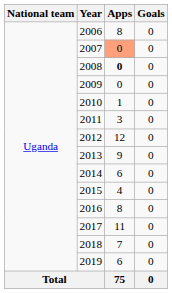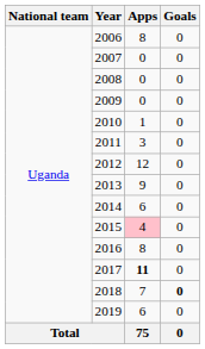2007 | Apps: lightsalmon background -> no background
2008 | Apps: bold -> normal
2015 | Apps: no background -> pink background
2017 | Apps: normal -> bold
2018 | Goals: normal -> bold
